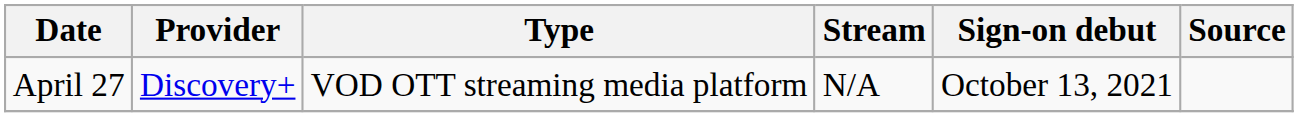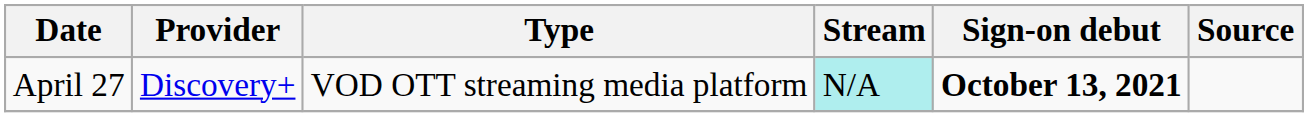April 27 | Stream: no background -> paleturquoise background
April 27 | Sign-on debut: normal -> bold
